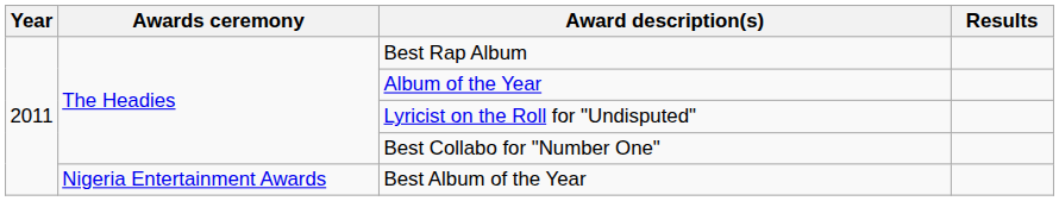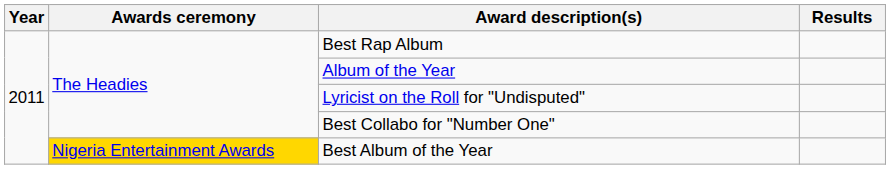Best Album of the Year | Awards ceremony: no background -> gold background
